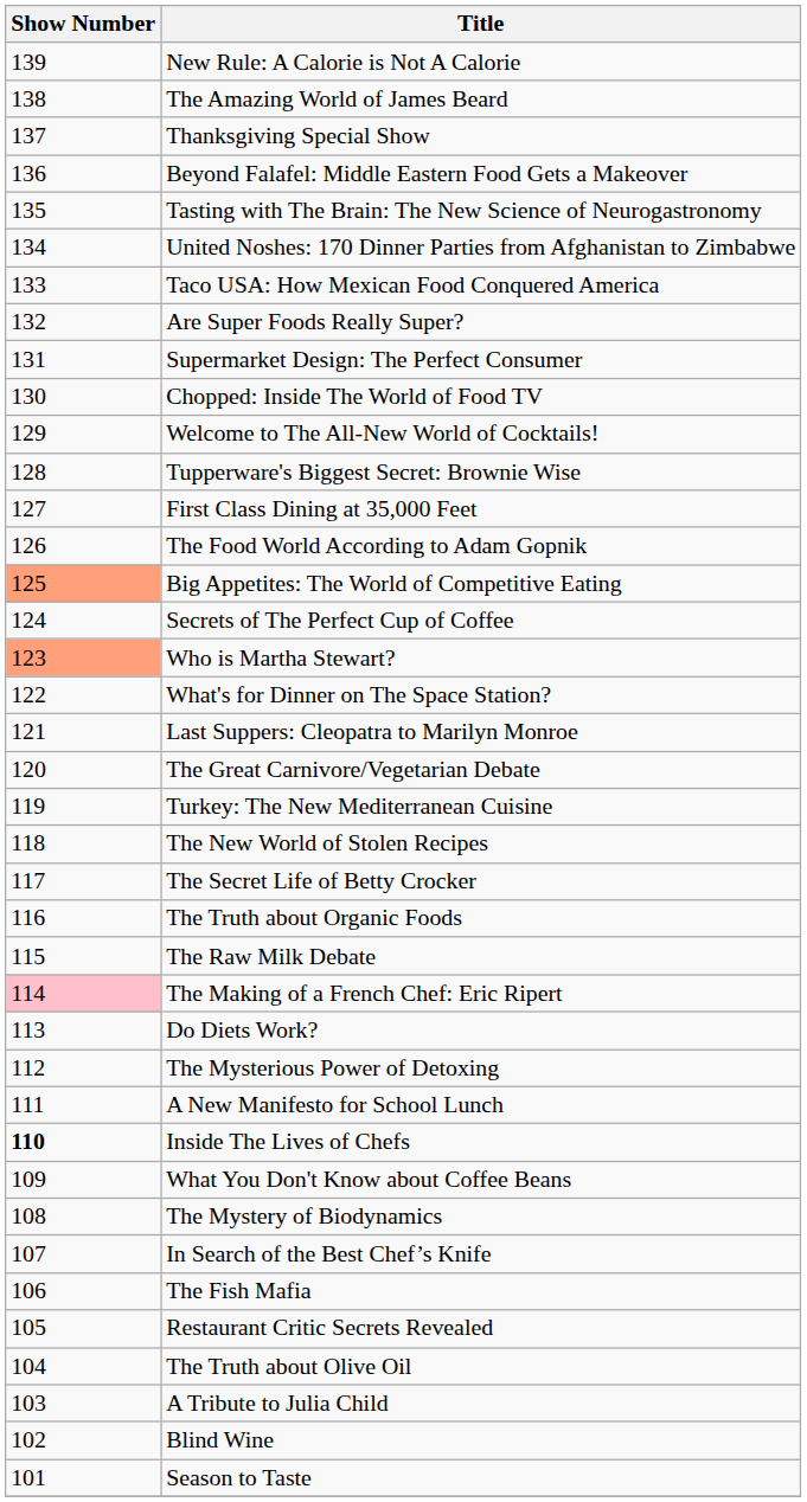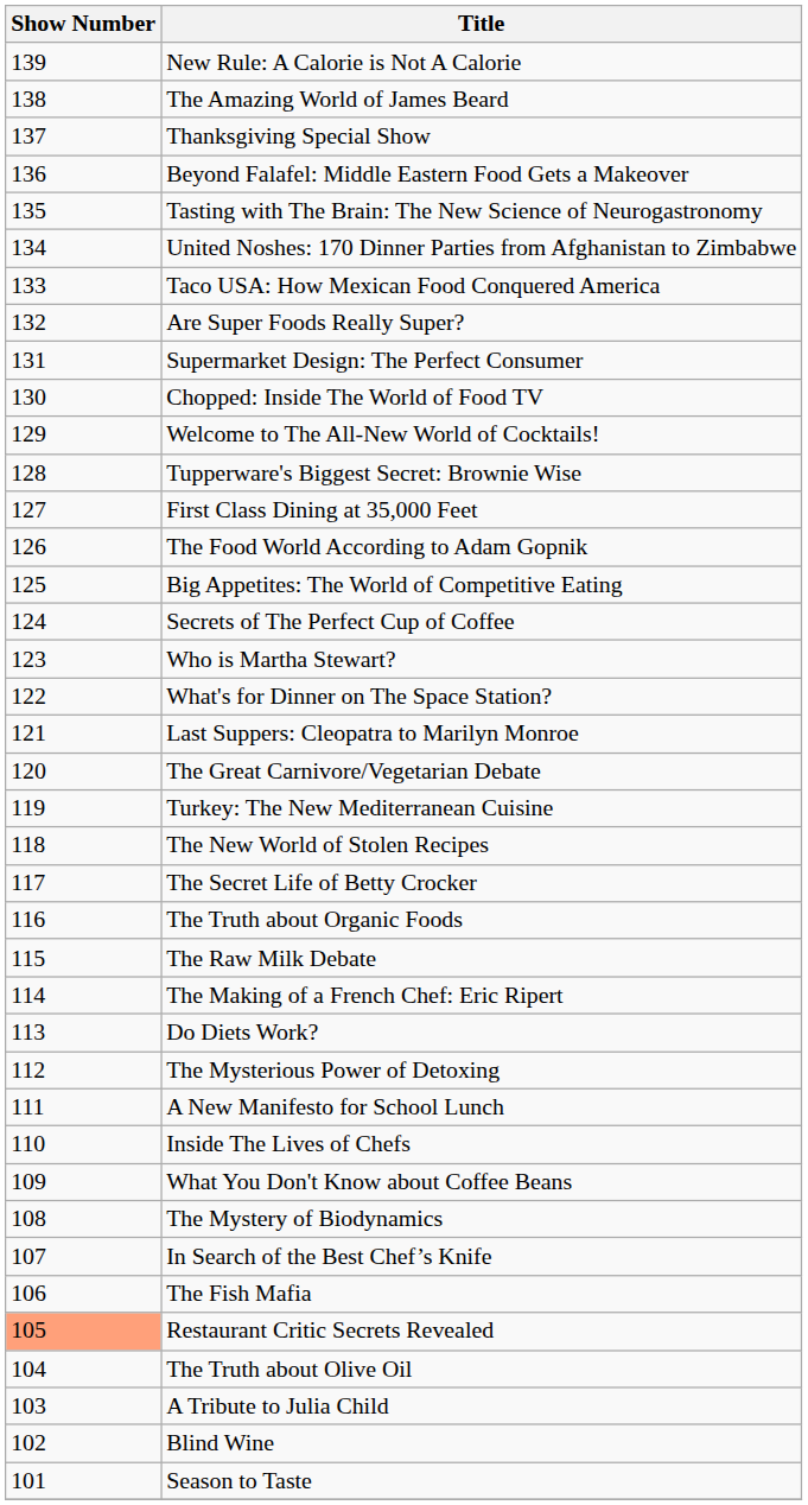Big Appetites: The World of Competitive Eating | Show Number: lightsalmon background -> no background
Who is Martha Stewart? | Show Number: lightsalmon background -> no background
The Making of a French Chef: Eric Ripert | Show Number: pink background -> no background
Inside The Lives of Chefs | Show Number: bold -> normal
Restaurant Critic Secrets Revealed | Show Number: no background -> lightsalmon background
